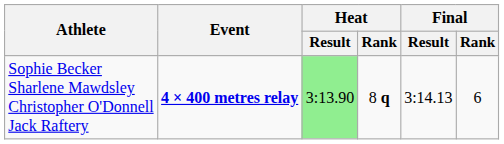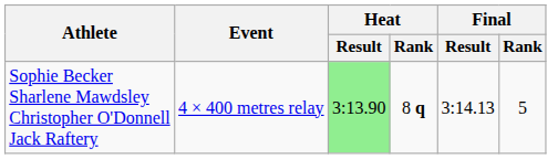row 3 | Event: bold -> normal
row 3 | Final / Rank: 6 -> 5
